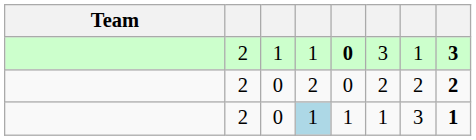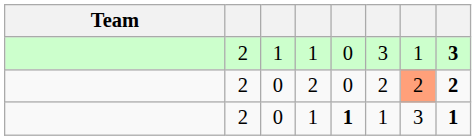row 2 | column 5: bold -> normal
row 3 | column 7: no background -> lightsalmon background
row 4 | column 4: lightblue background -> no background
row 4 | column 5: normal -> bold
